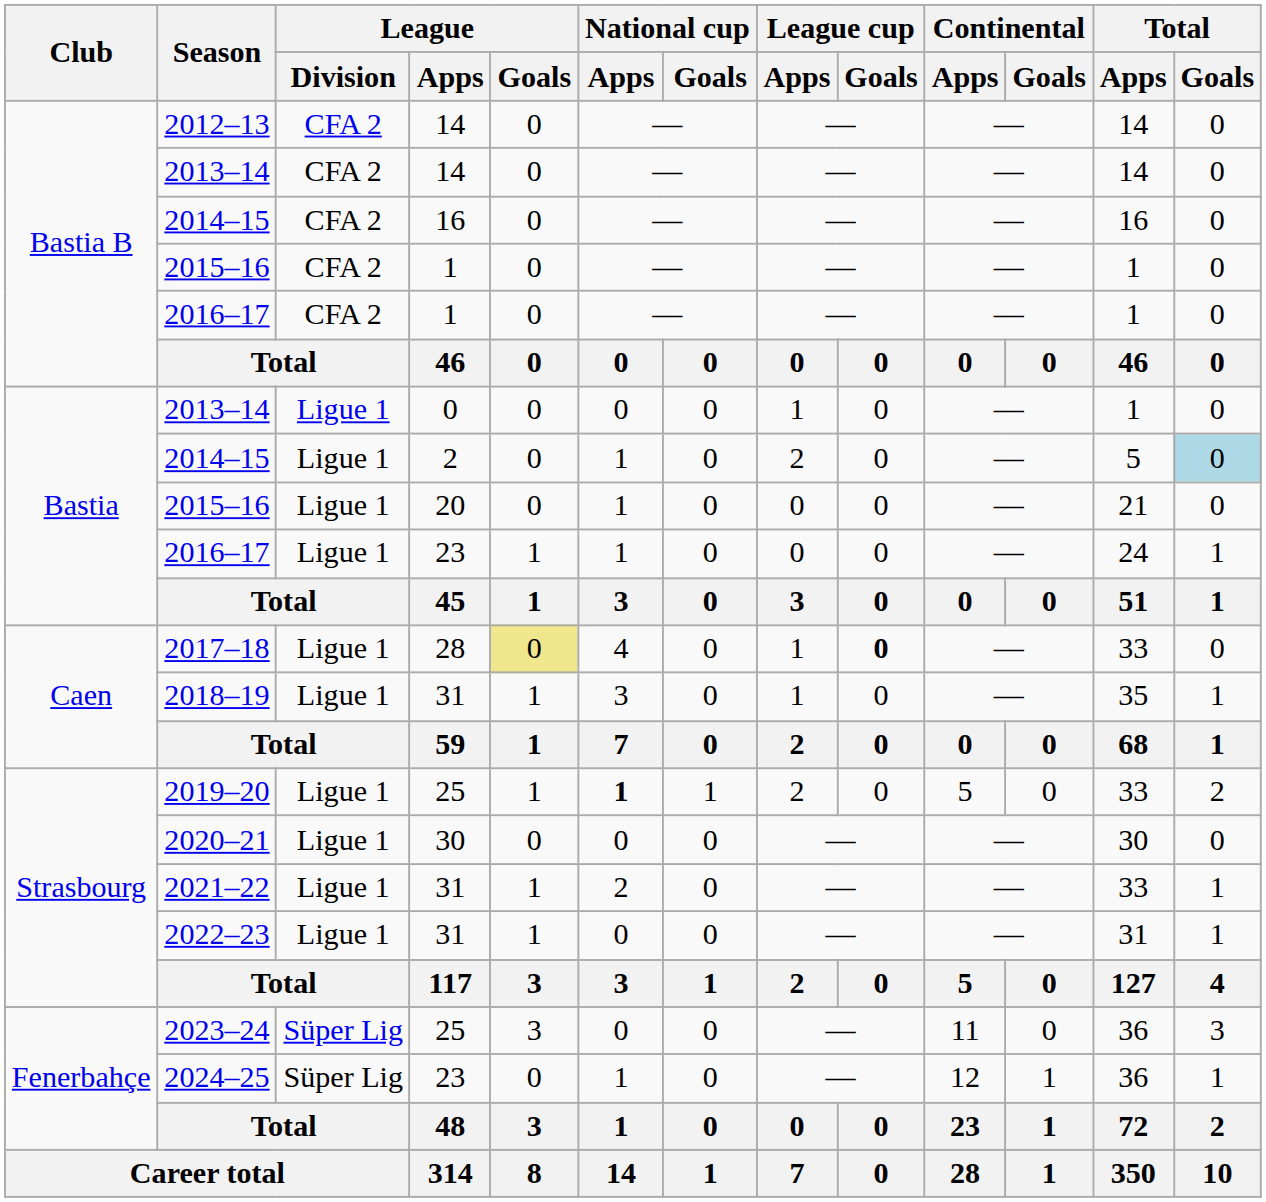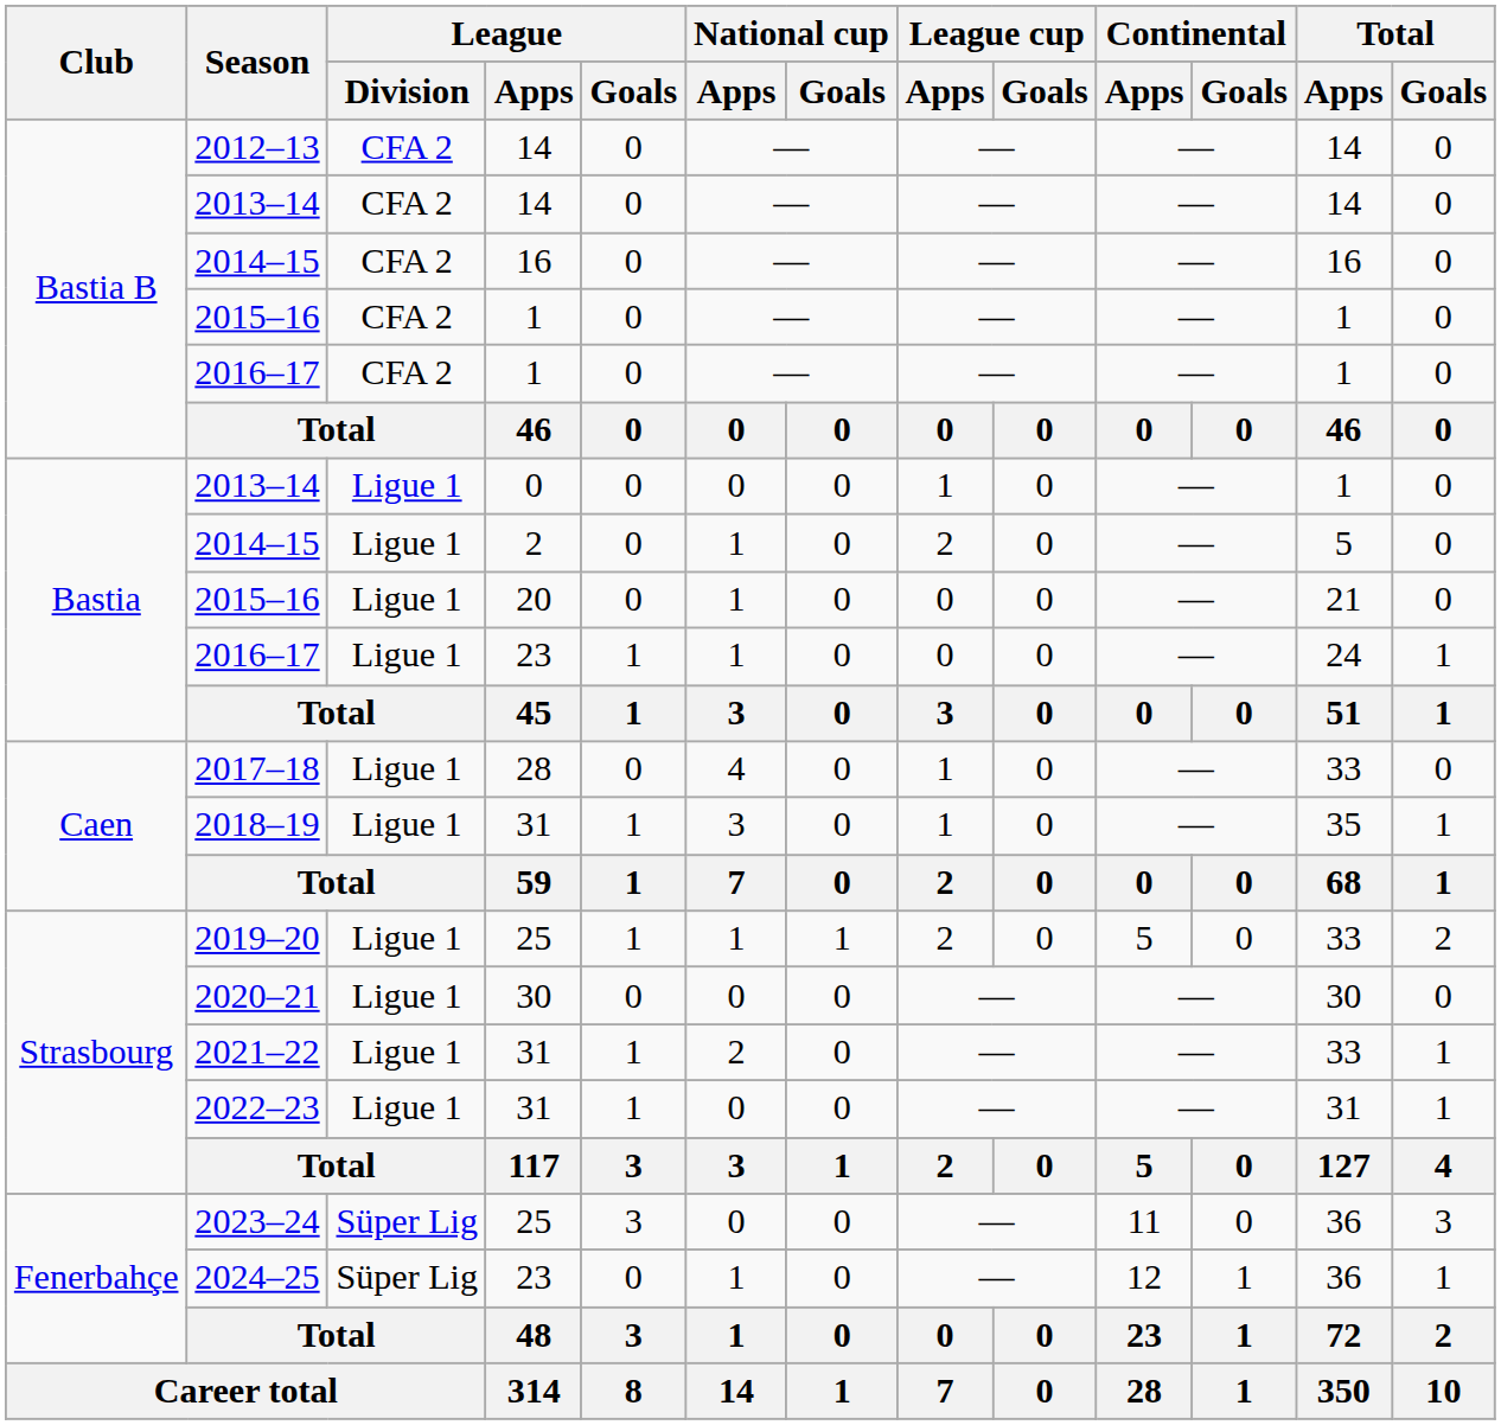2014–15 / 2 | Total / Goals: lightblue background -> no background
2017–18 | League / Goals: khaki background -> no background
2017–18 | League cup / Goals: bold -> normal
2019–20 | National cup / Apps: bold -> normal
